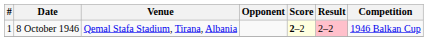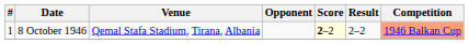8 October 1946 | Result: pink background -> no background
8 October 1946 | Competition: no background -> lightsalmon background
